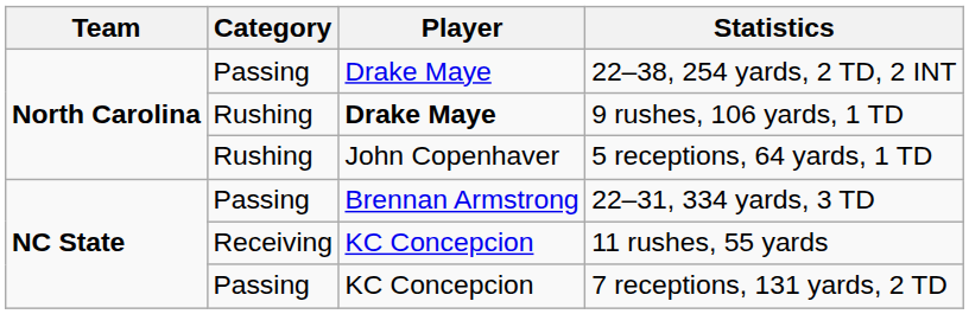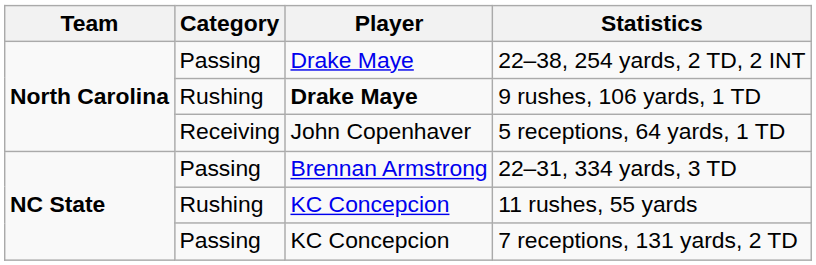5 receptions, 64 yards, 1 TD | Category: Rushing -> Receiving
11 rushes, 55 yards | Category: Receiving -> Rushing
